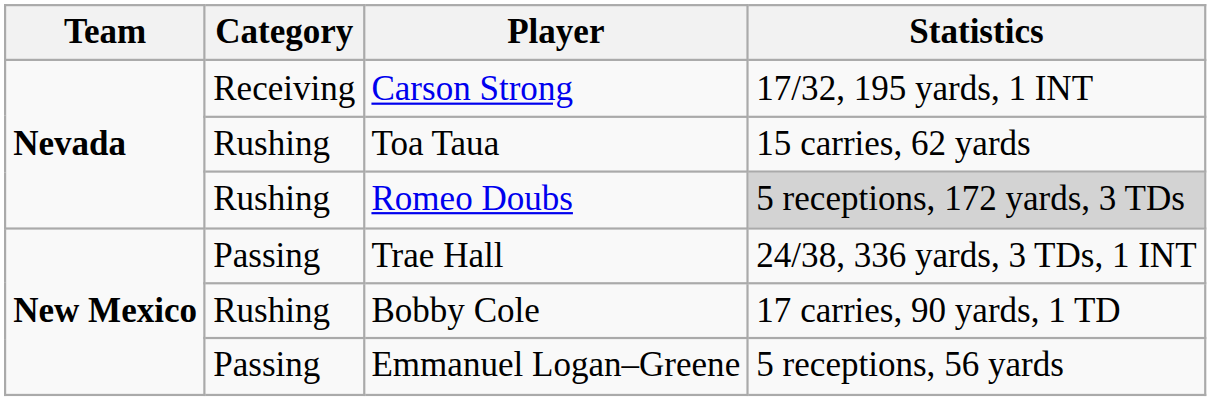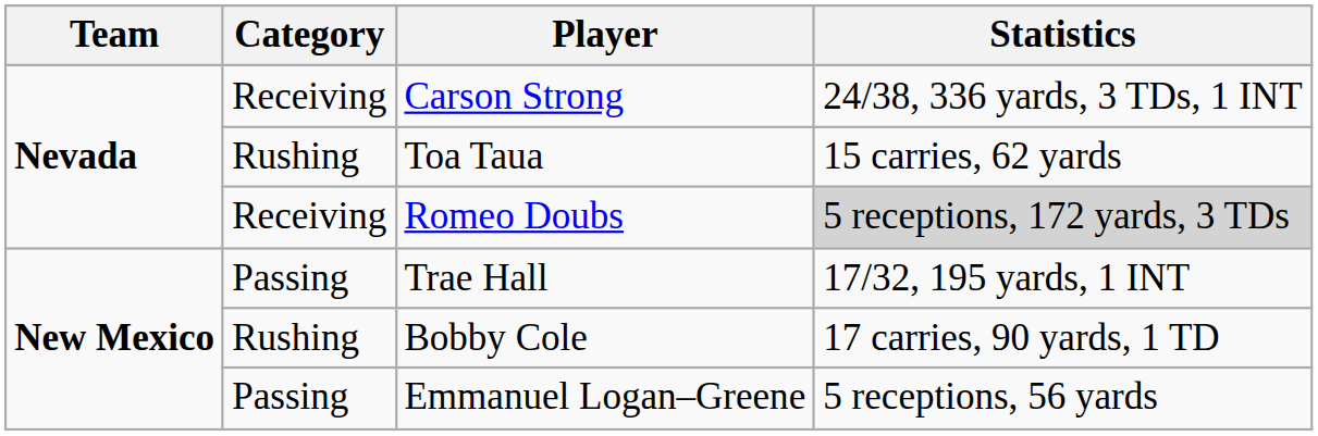Carson Strong | Statistics: 17/32, 195 yards, 1 INT -> 24/38, 336 yards, 3 TDs, 1 INT
Romeo Doubs | Category: Rushing -> Receiving
Trae Hall | Statistics: 24/38, 336 yards, 3 TDs, 1 INT -> 17/32, 195 yards, 1 INT
